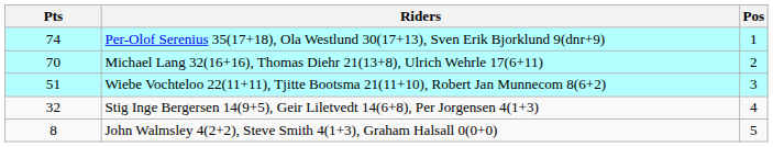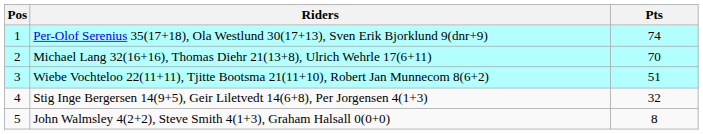columns swapped: Pos <-> Pts
